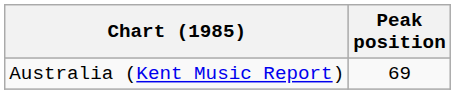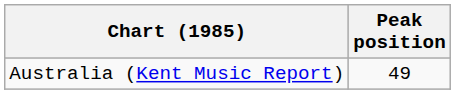Australia (Kent Music Report) | Peak position: 69 -> 49
